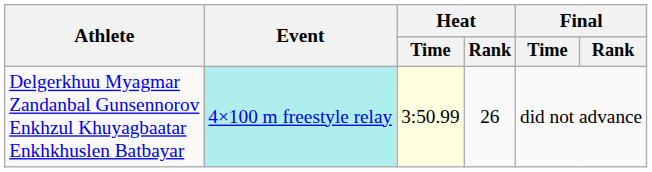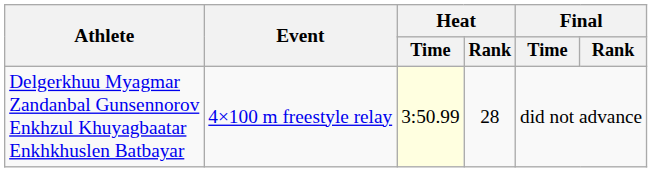row 3 | Event: paleturquoise background -> no background
row 3 | Heat / Rank: 26 -> 28
